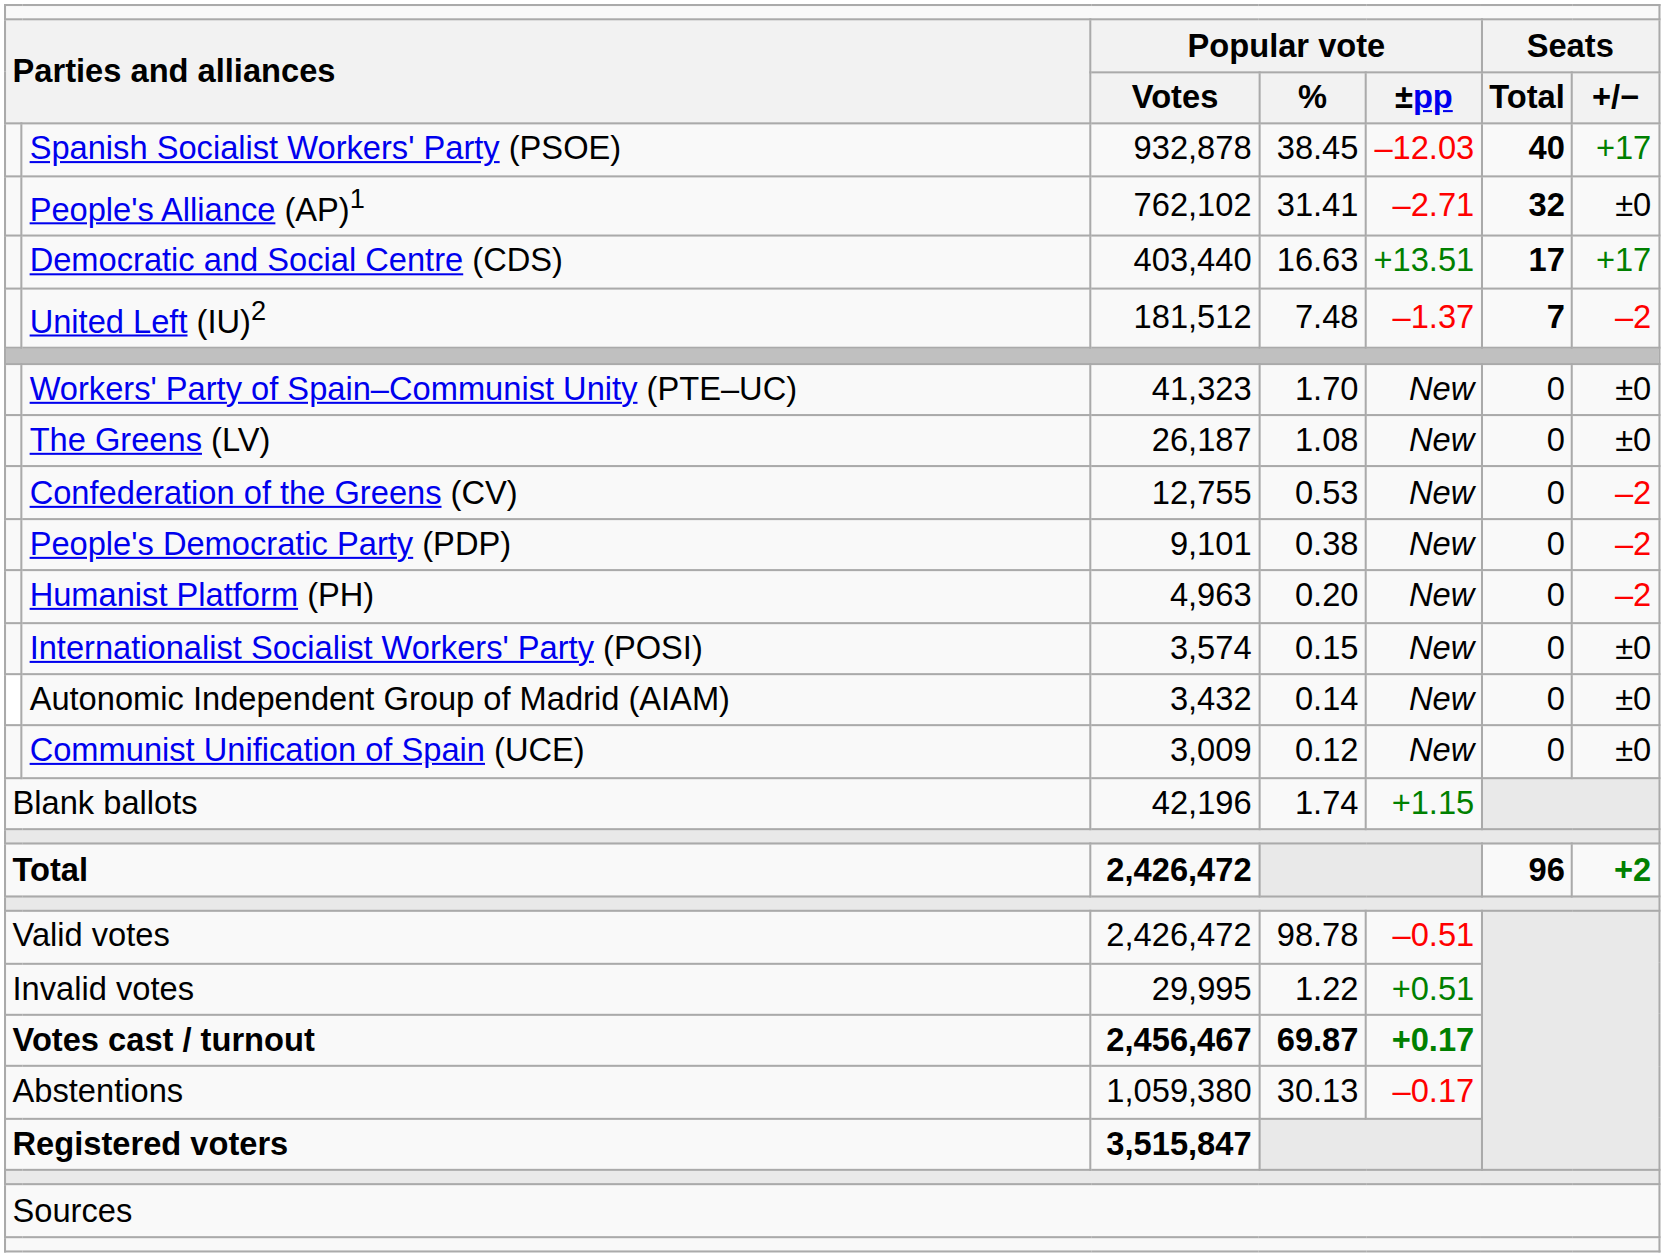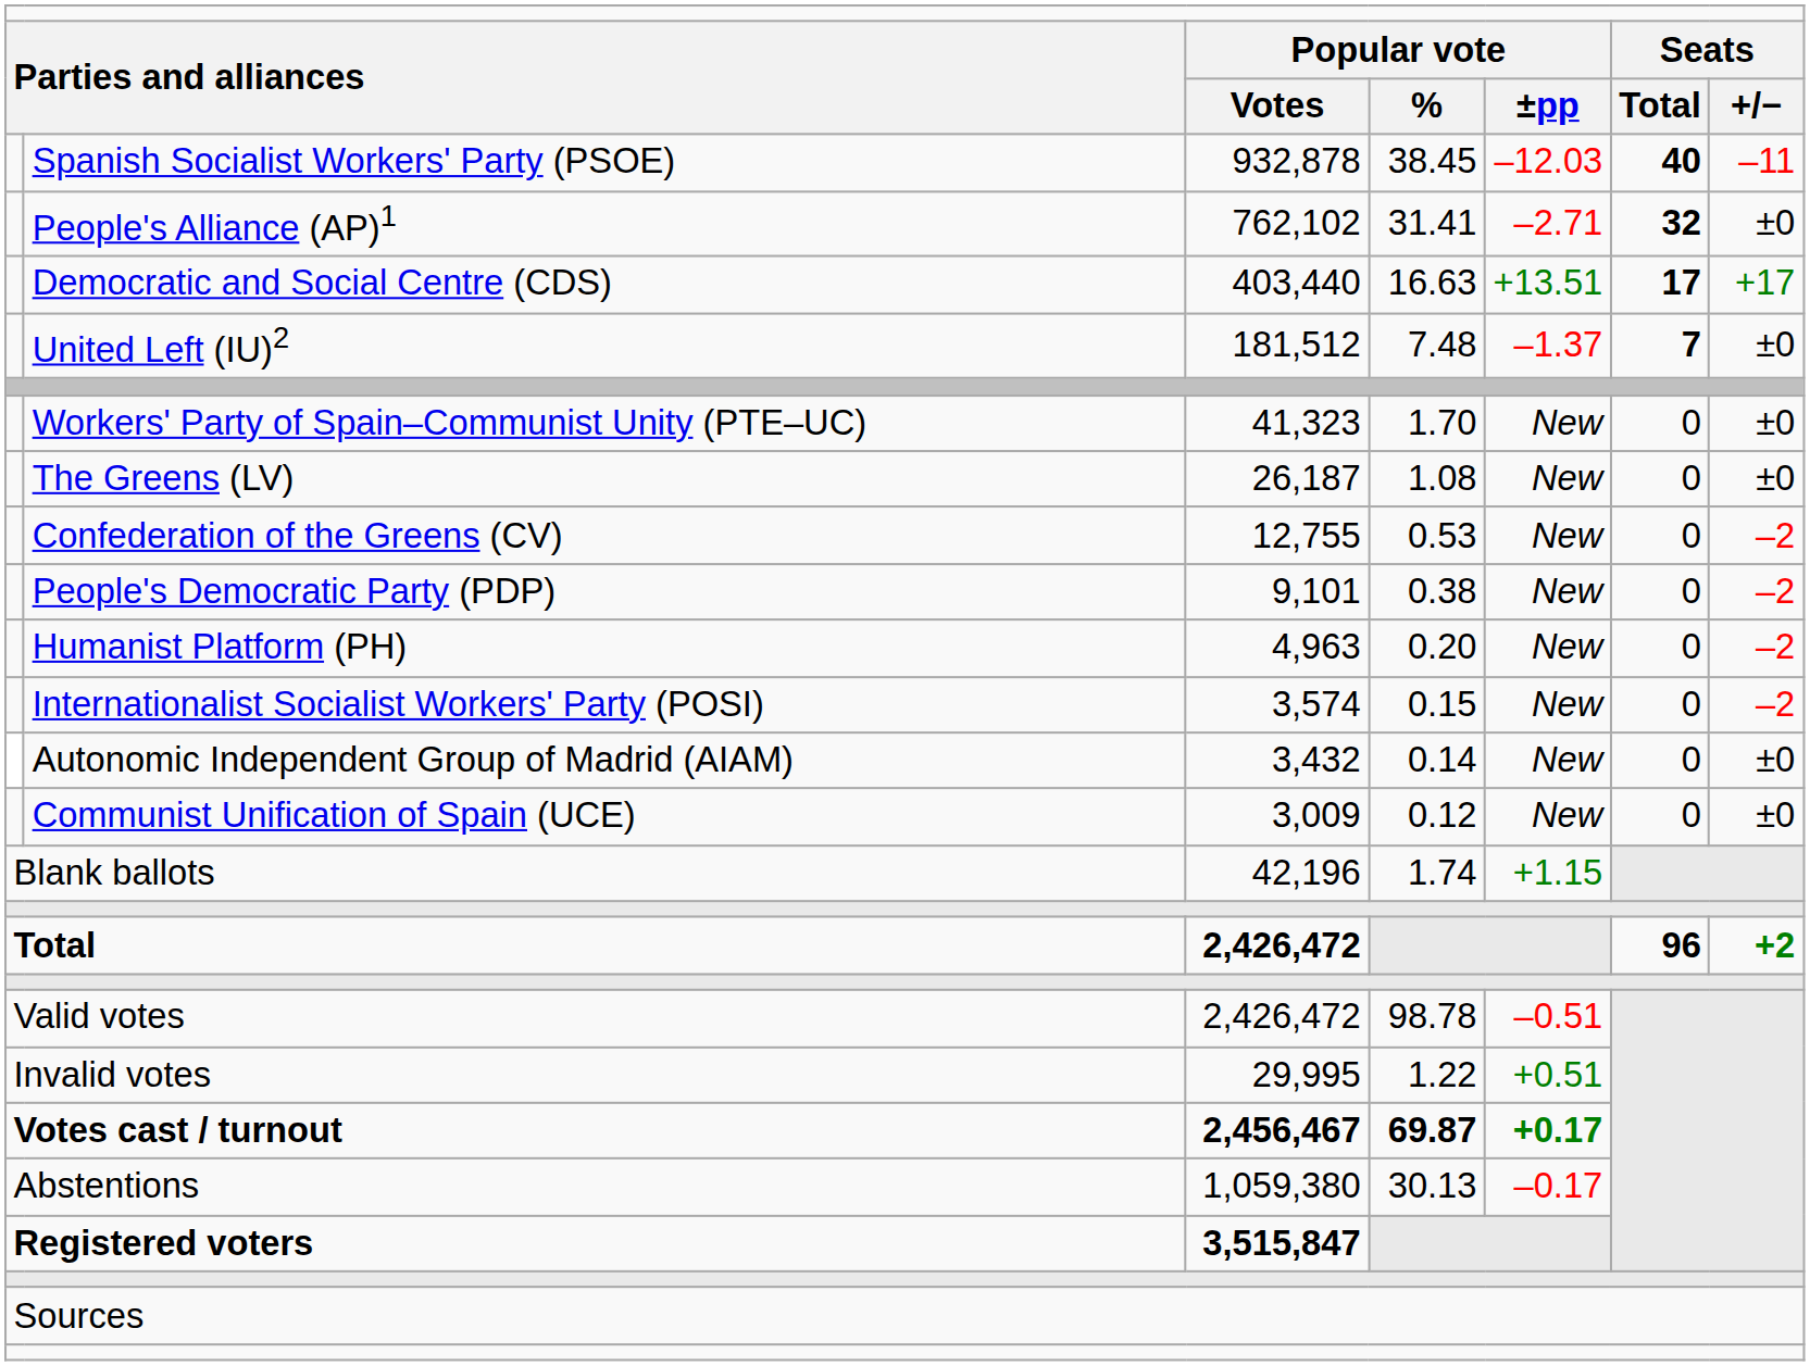Spanish Socialist Workers' Party (PSOE) | column 7: +17 -> –11
United Left (IU)2 | column 7: –2 -> ±0
Internationalist Socialist Workers' Party (POSI) | column 7: ±0 -> –2
